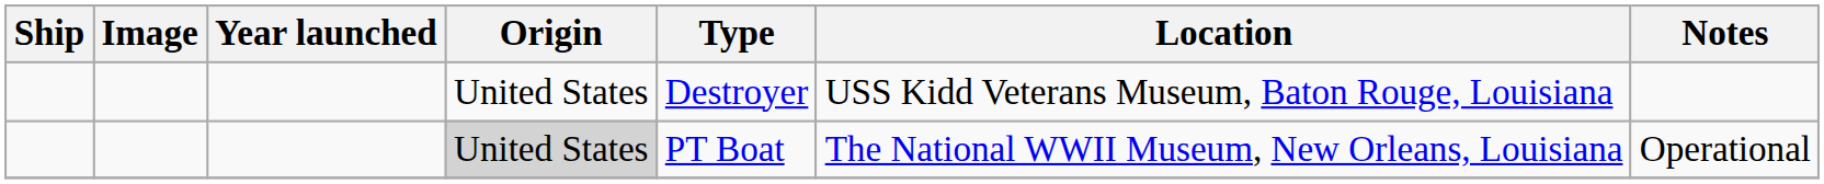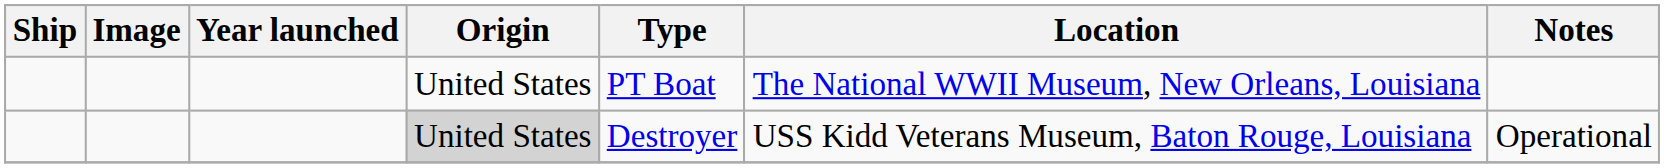row 2 | Type: Destroyer -> PT Boat
row 2 | Location: USS Kidd Veterans Museum, Baton Rouge, Louisiana -> The National WWII Museum, New Orleans, Louisiana
row 3 | Type: PT Boat -> Destroyer
row 3 | Location: The National WWII Museum, New Orleans, Louisiana -> USS Kidd Veterans Museum, Baton Rouge, Louisiana
